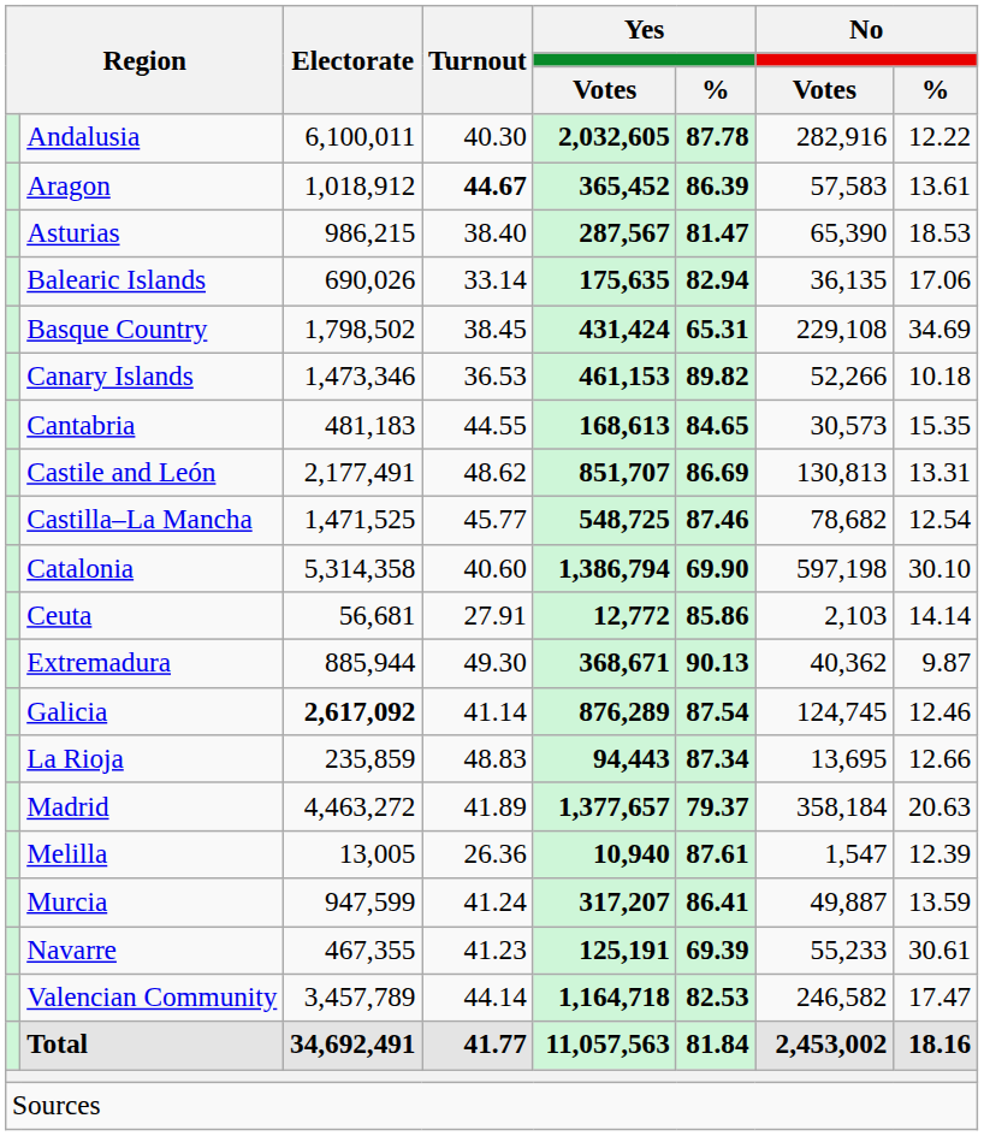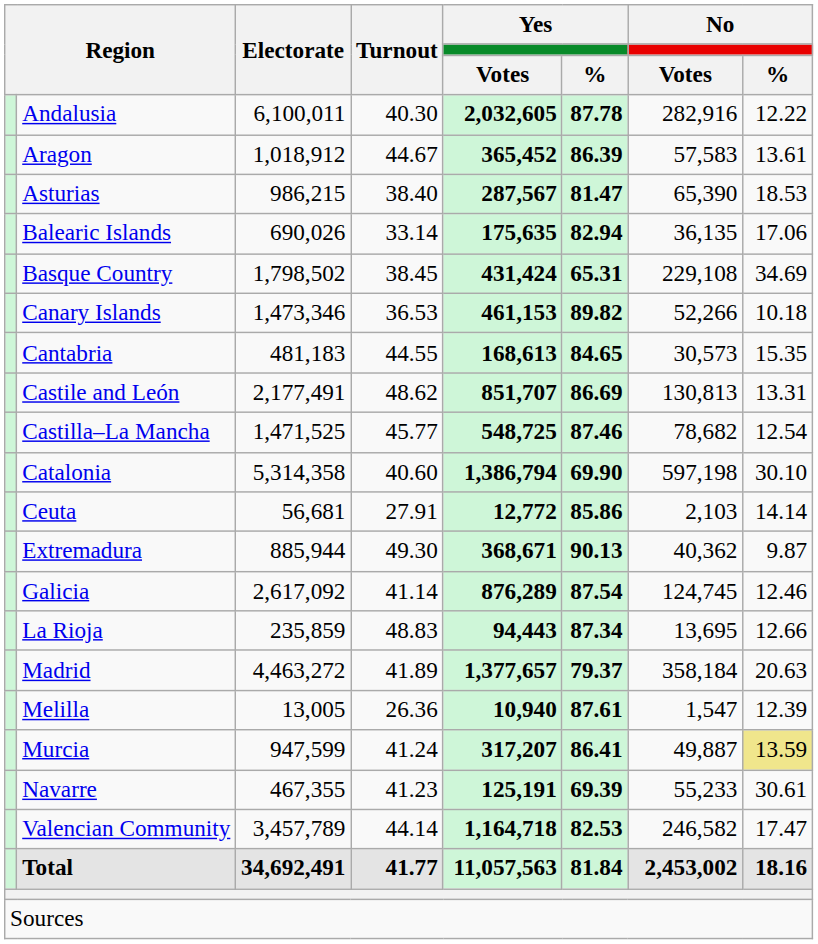Aragon | Turnout: bold -> normal
Galicia | Electorate: bold -> normal
Murcia | No / %: no background -> khaki background
